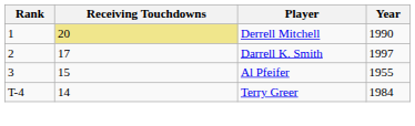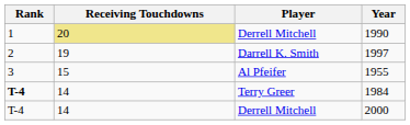1997 | Receiving Touchdowns: 17 -> 19
1984 | Rank: normal -> bold
+ row: T-4 | 14 | Derrell Mitchell | 2000
